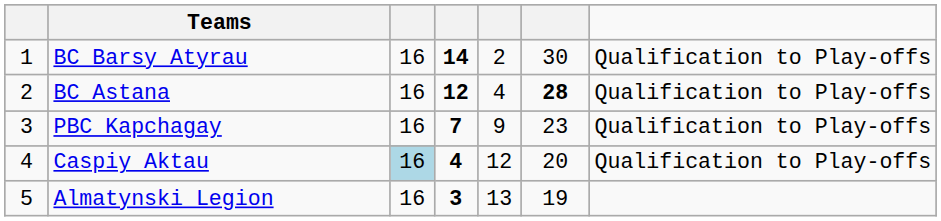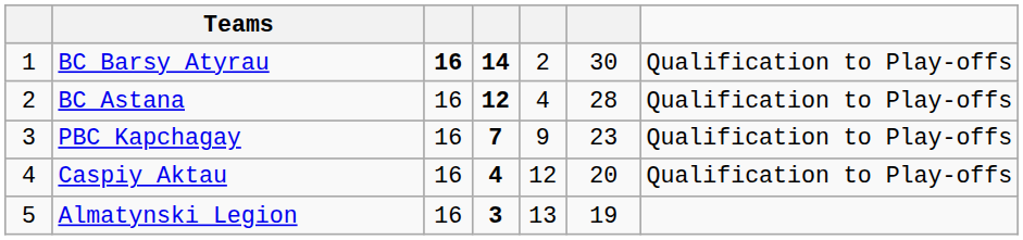BC Barsy Atyrau | column 3: normal -> bold
BC Astana | column 6: bold -> normal
Caspiy Aktau | column 3: lightblue background -> no background
